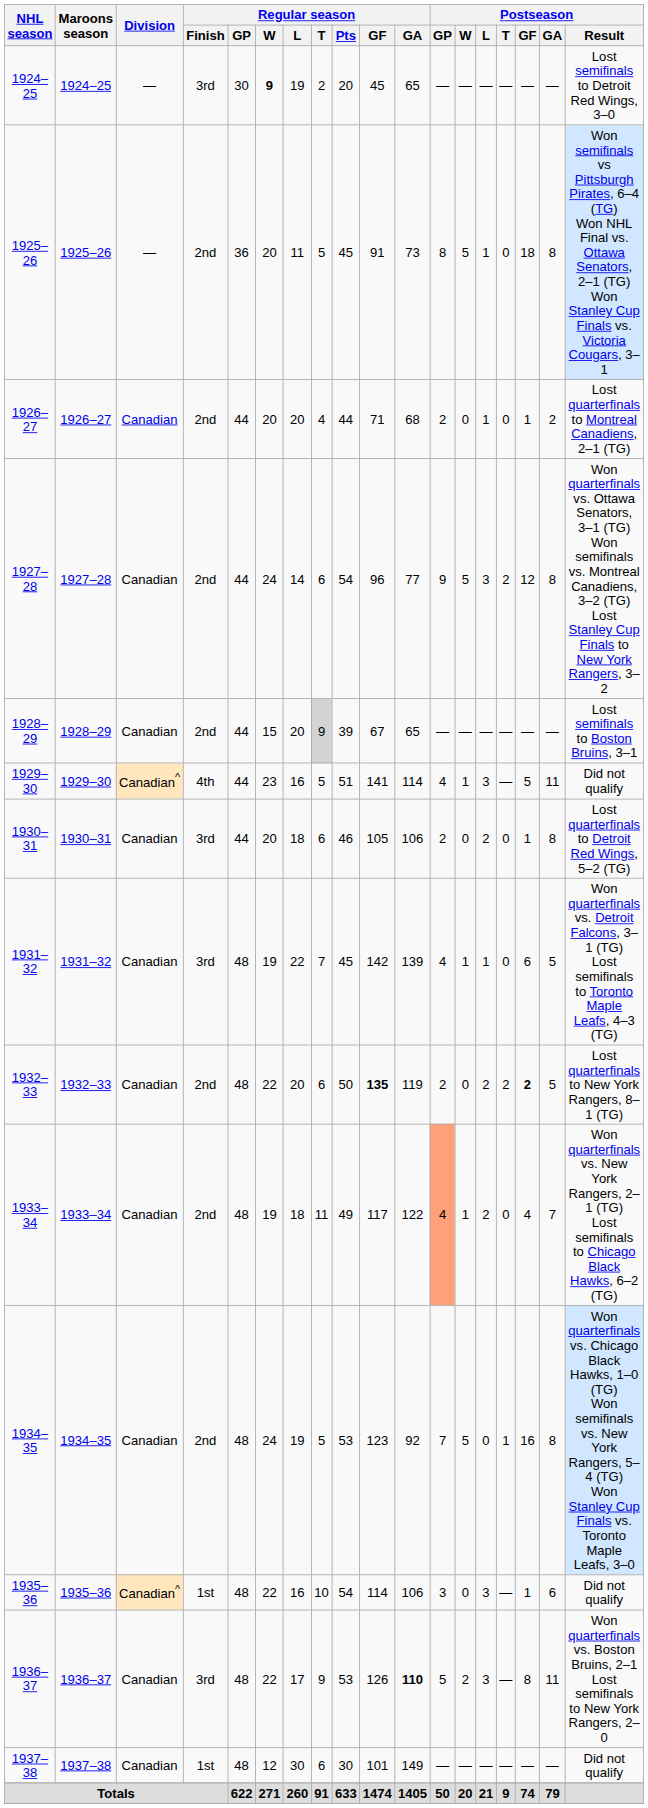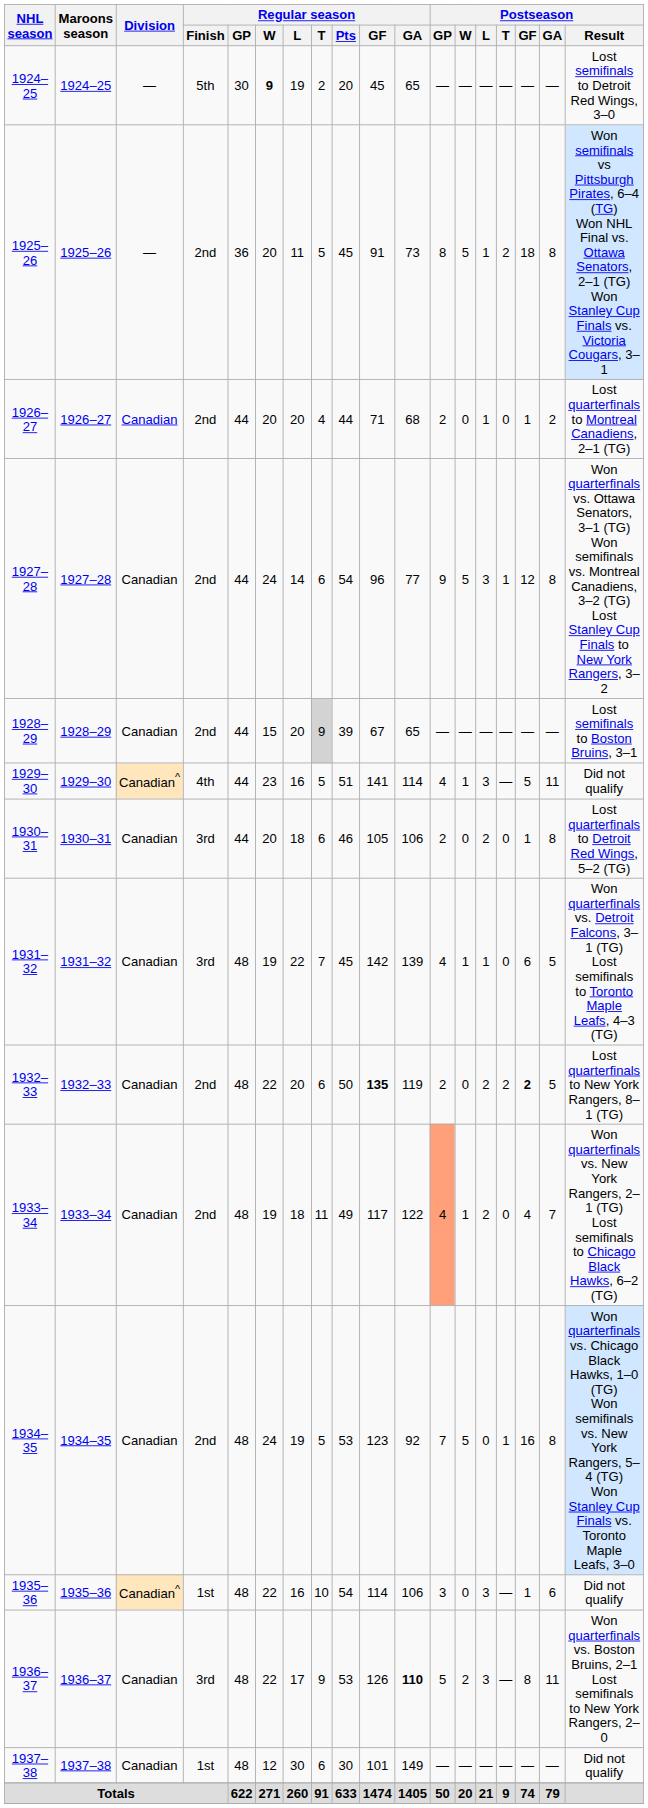row 3 | Regular season / Finish: 3rd -> 5th
row 4 | Postseason / T: 0 -> 2
row 6 | Postseason / T: 2 -> 1
